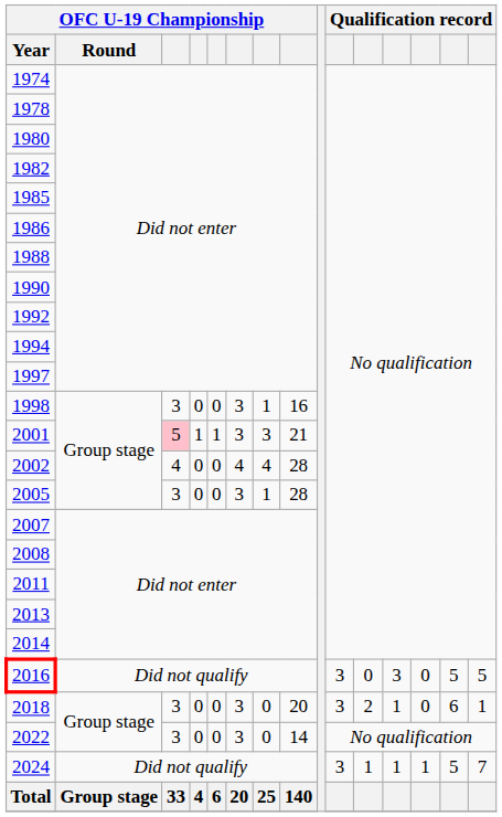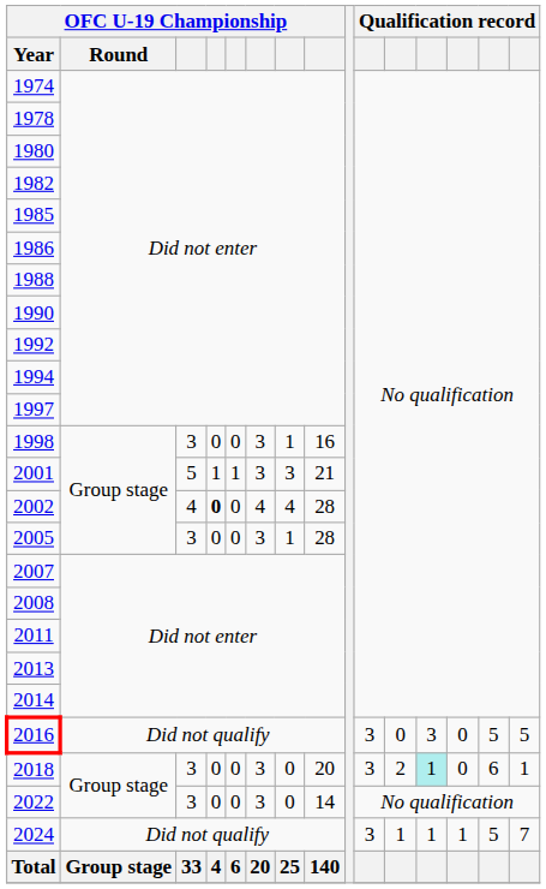2001 | column 3: pink background -> no background
2002 | column 4: normal -> bold
2018 | column 12: no background -> paleturquoise background
